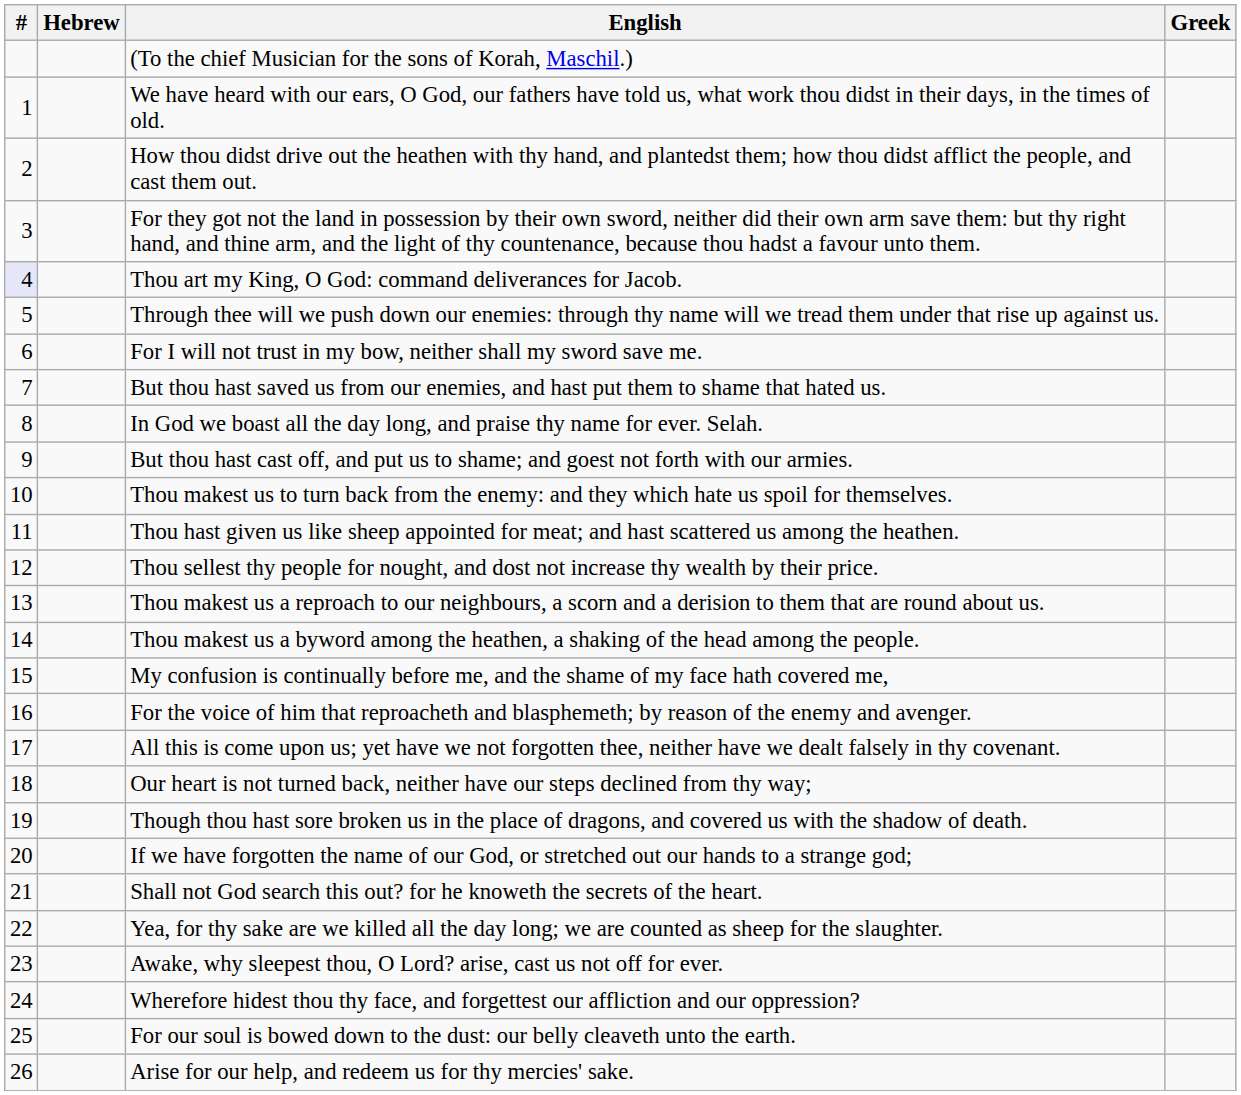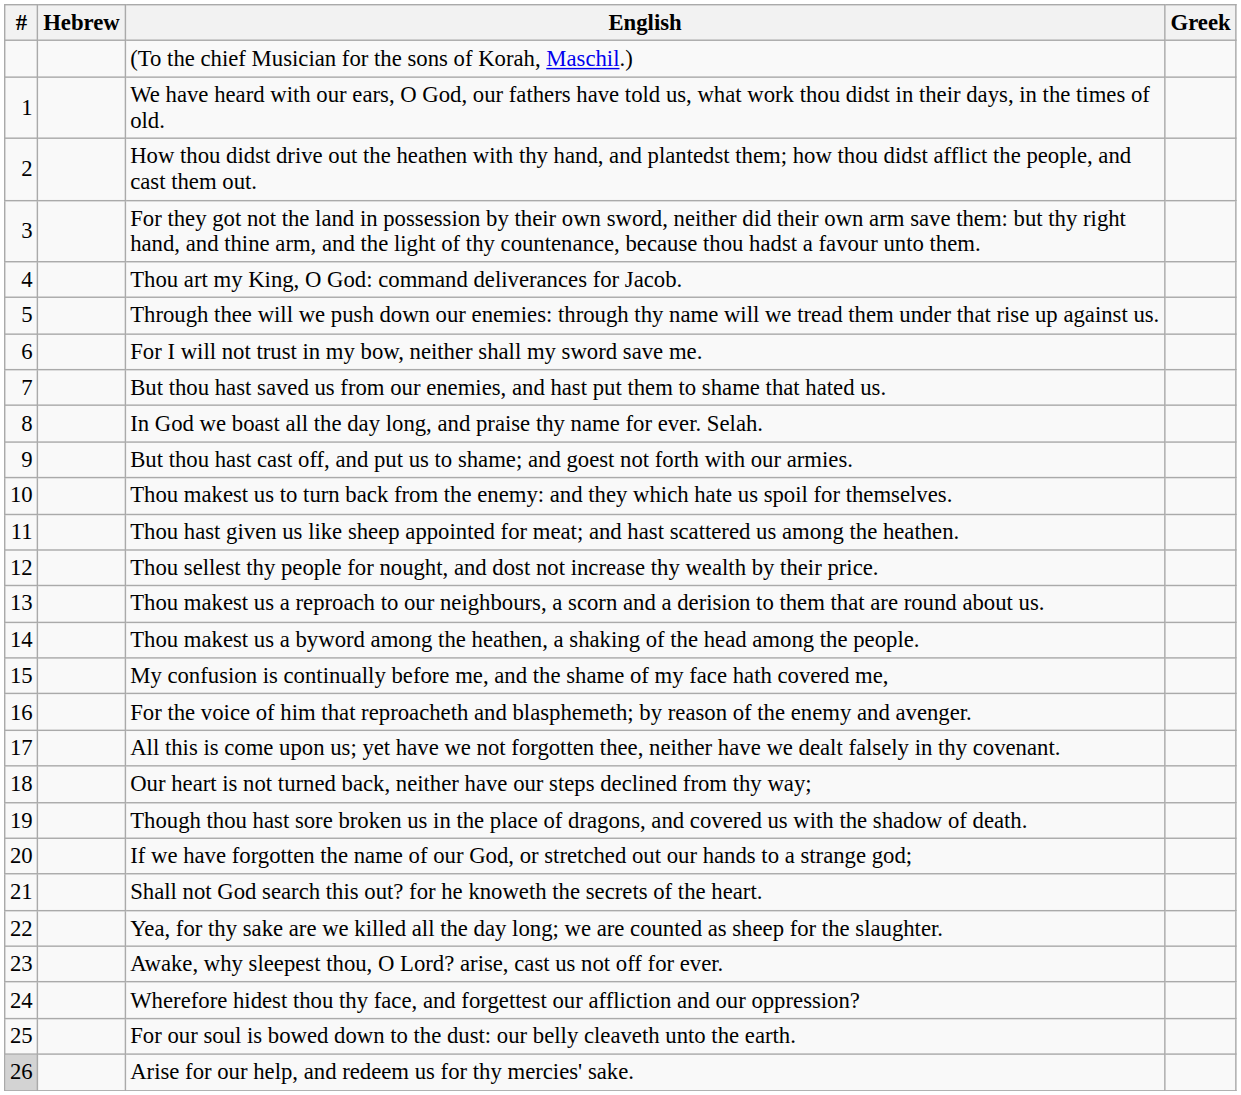Thou art my King, O God: command deliverances for Jacob. | #: lavender background -> no background
Arise for our help, and redeem us for thy mercies' sake. | #: no background -> lightgrey background
